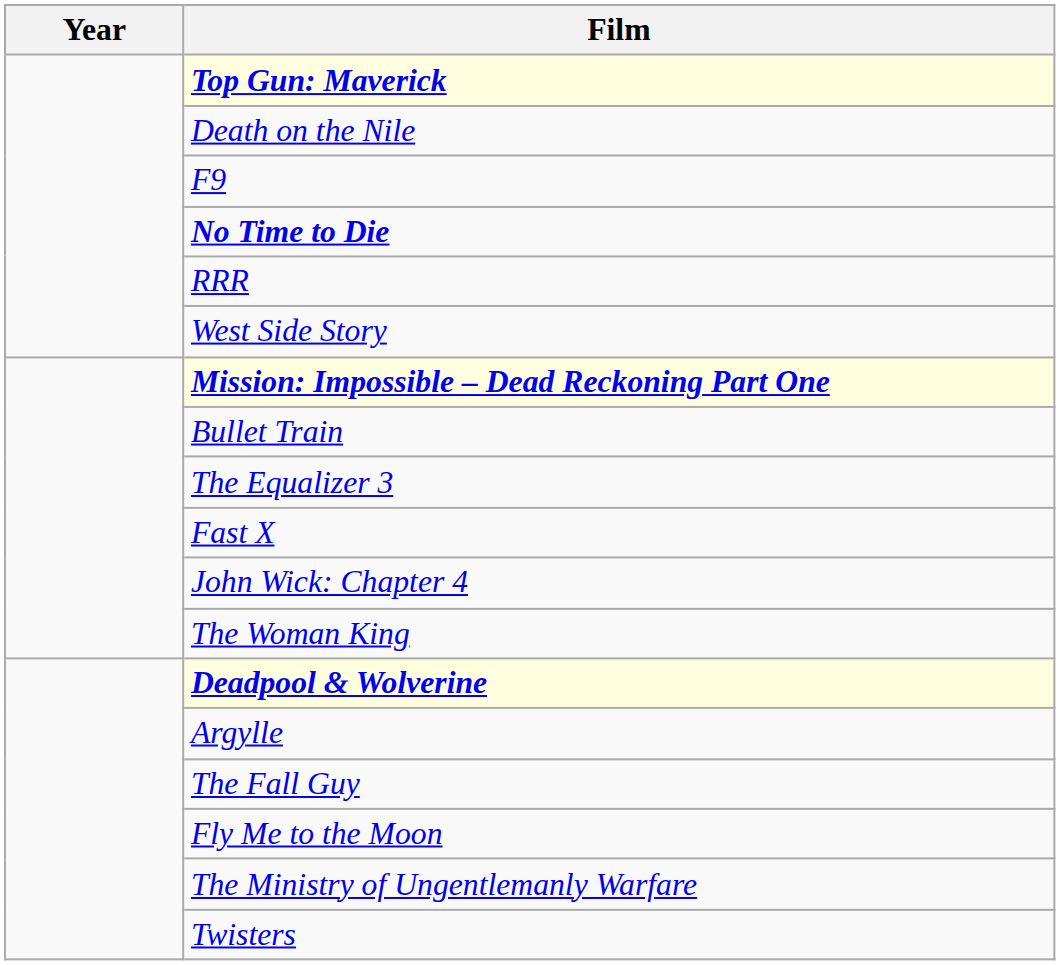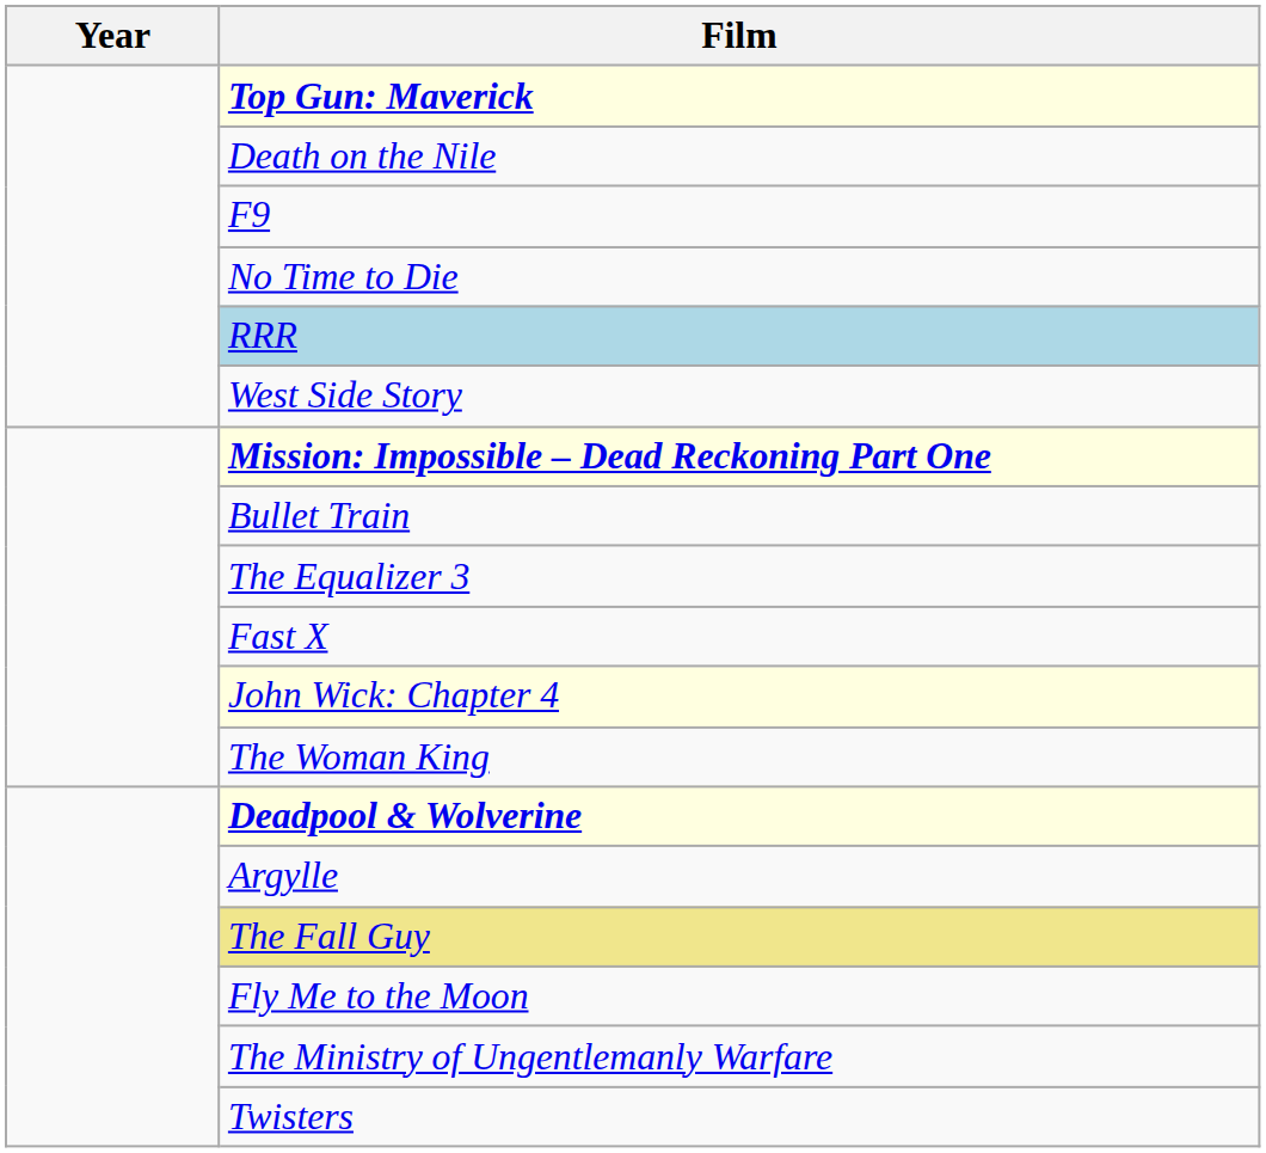No Time to Die | Film: bold -> normal
RRR | Film: no background -> lightblue background
John Wick: Chapter 4 | Film: no background -> lightyellow background
The Fall Guy | Film: no background -> khaki background
